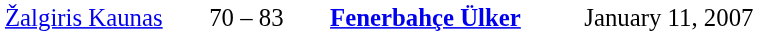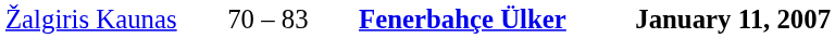Žalgiris Kaunas | column 4: normal -> bold
